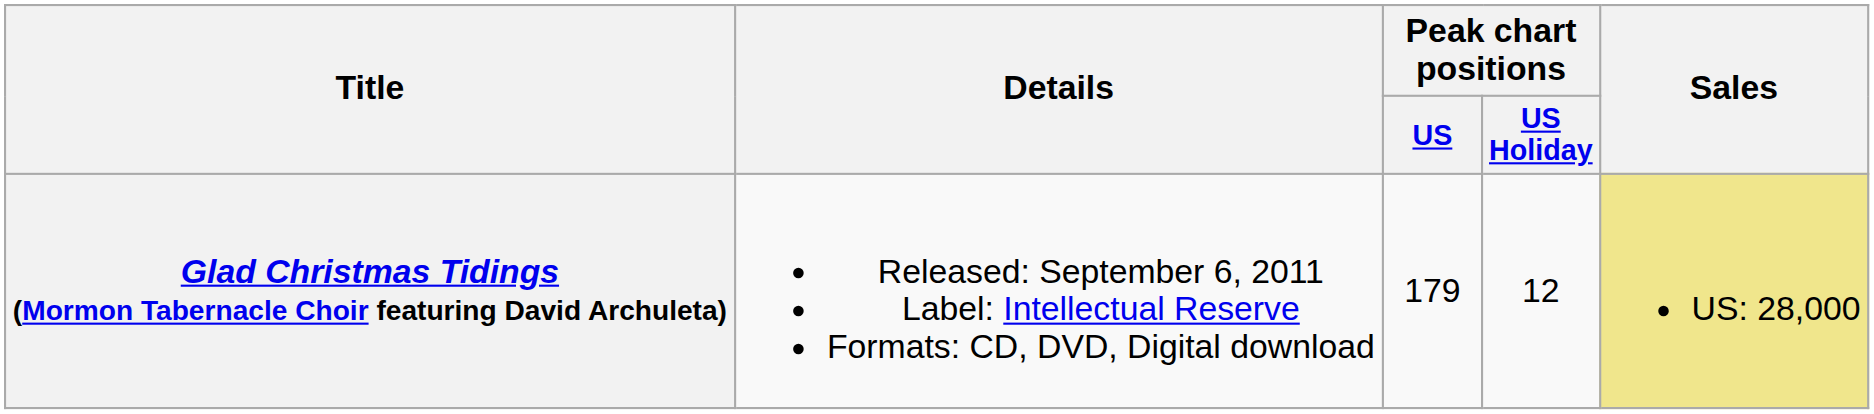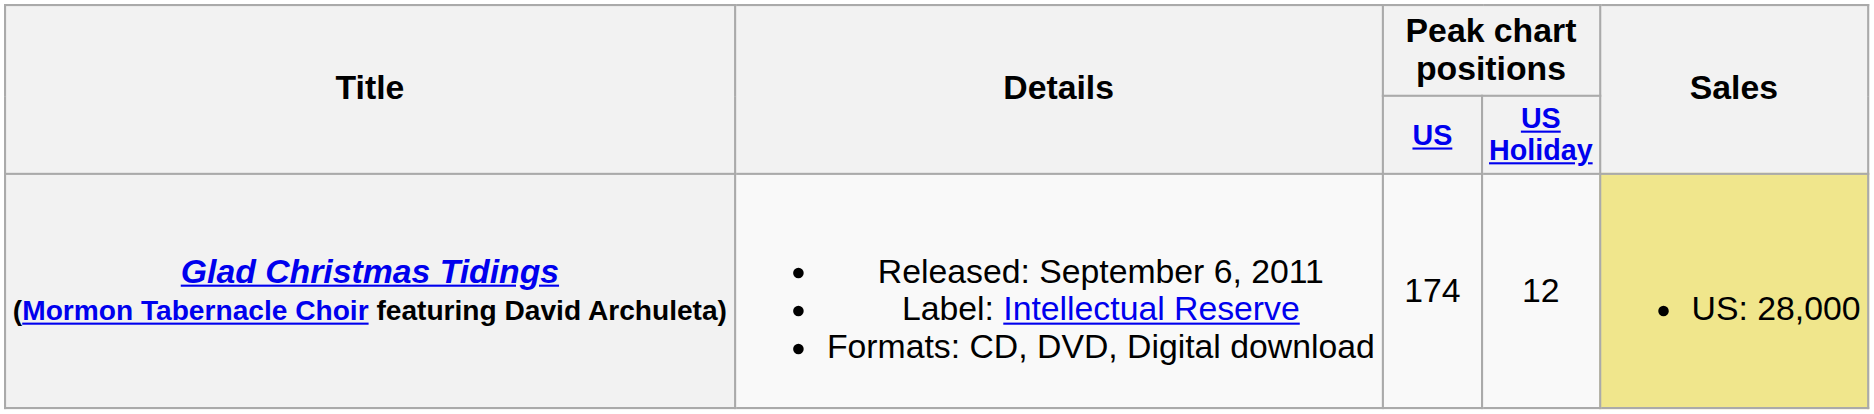row 3 | Peak chart positions / US: 179 -> 174
